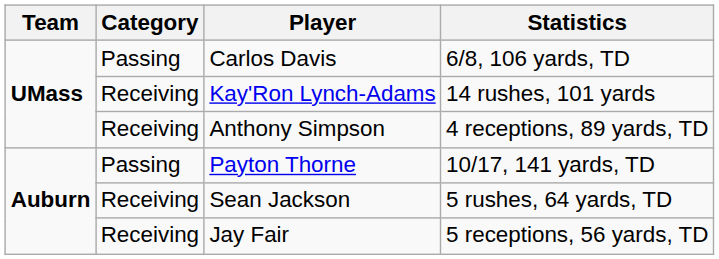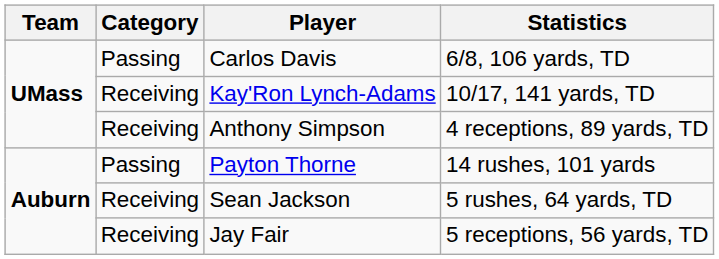Kay'Ron Lynch-Adams | Statistics: 14 rushes, 101 yards -> 10/17, 141 yards, TD
Payton Thorne | Statistics: 10/17, 141 yards, TD -> 14 rushes, 101 yards
